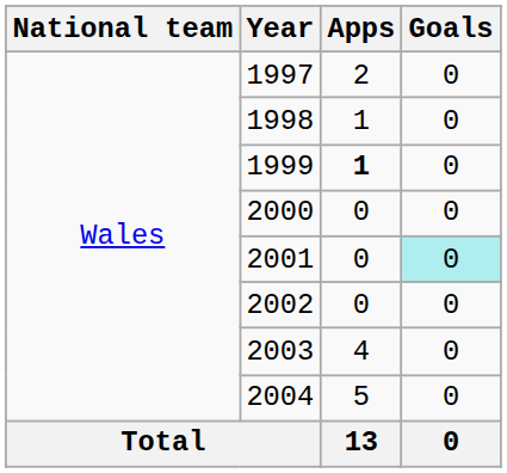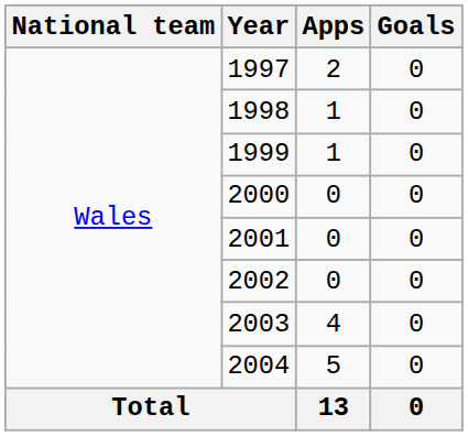1999 | Apps: bold -> normal
2001 | Goals: paleturquoise background -> no background
